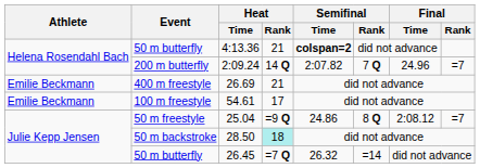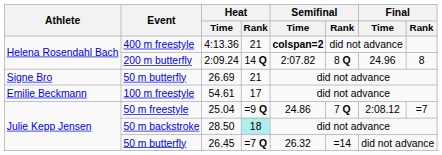4:13.36 | Event: 50 m butterfly -> 400 m freestyle
2:09.24 | Semifinal / Rank: 7 Q -> 8 Q
2:09.24 | Final / Rank: =7 -> 8
26.69 | Athlete: Emilie Beckmann -> Signe Bro
26.69 | Event: 400 m freestyle -> 50 m butterfly
25.04 | Semifinal / Rank: 8 Q -> 7 Q
